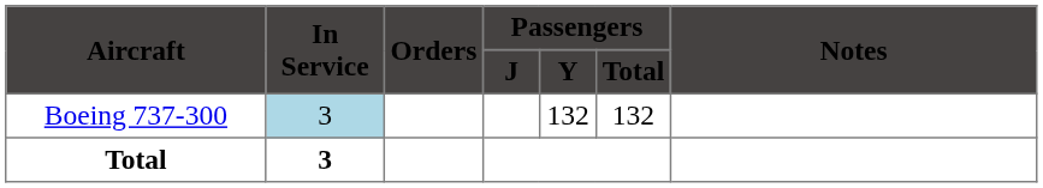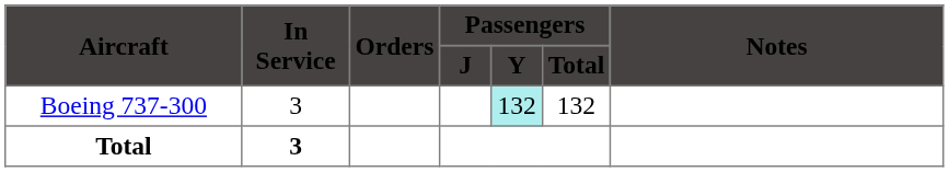Boeing 737-300 | In Service: lightblue background -> no background
Boeing 737-300 | Passengers / Y: no background -> paleturquoise background
